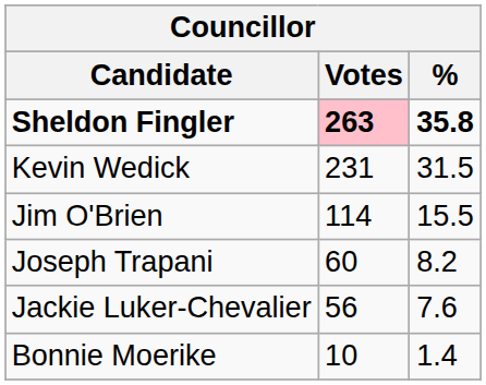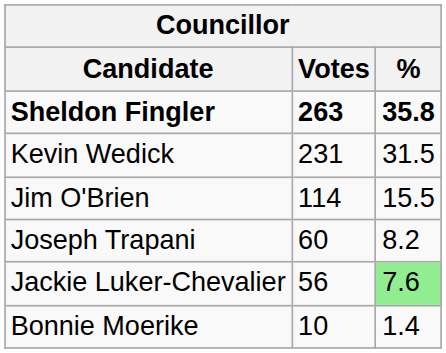Sheldon Fingler | Votes: pink background -> no background
Jackie Luker-Chevalier | %: no background -> lightgreen background
